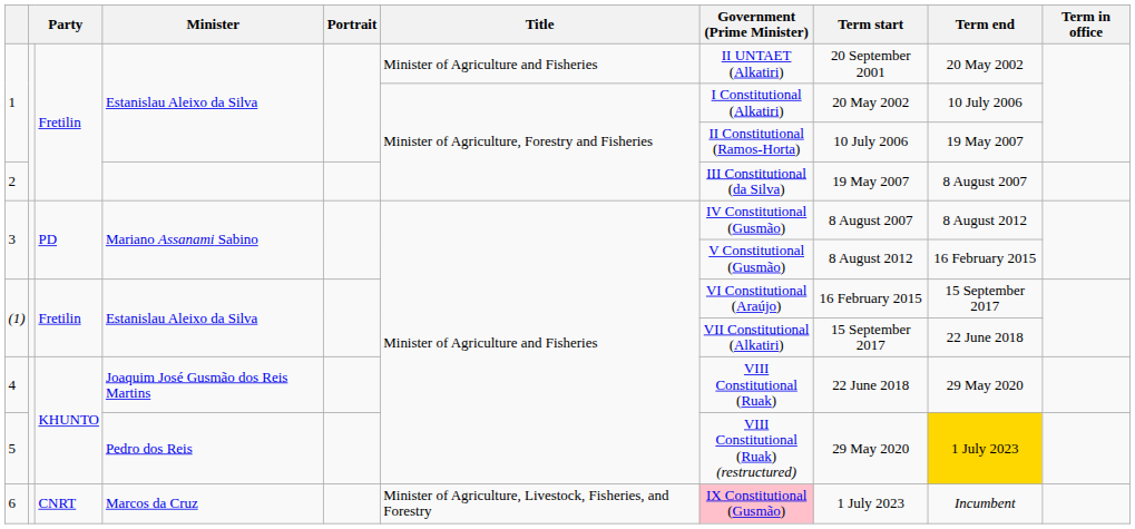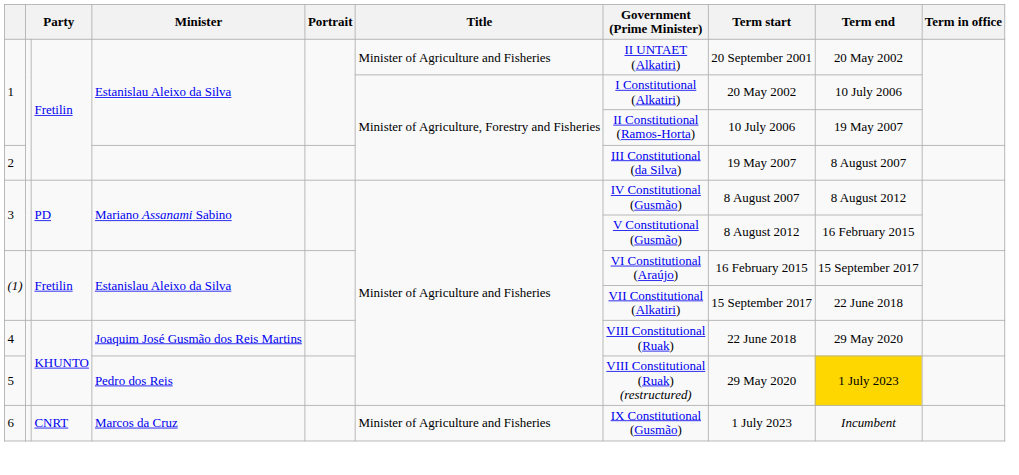6 | Title: Minister of Agriculture, Livestock, Fisheries, and Forestry -> Minister of Agriculture and Fisheries
6 | Government (Prime Minister): pink background -> no background
